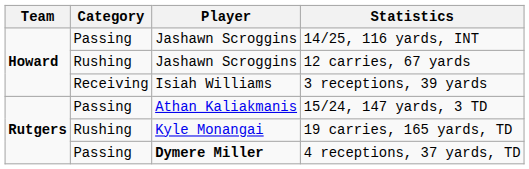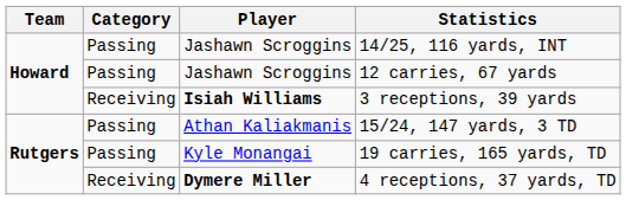12 carries, 67 yards | Category: Rushing -> Passing
3 receptions, 39 yards | Player: normal -> bold
19 carries, 165 yards, TD | Category: Rushing -> Passing
4 receptions, 37 yards, TD | Category: Passing -> Receiving
